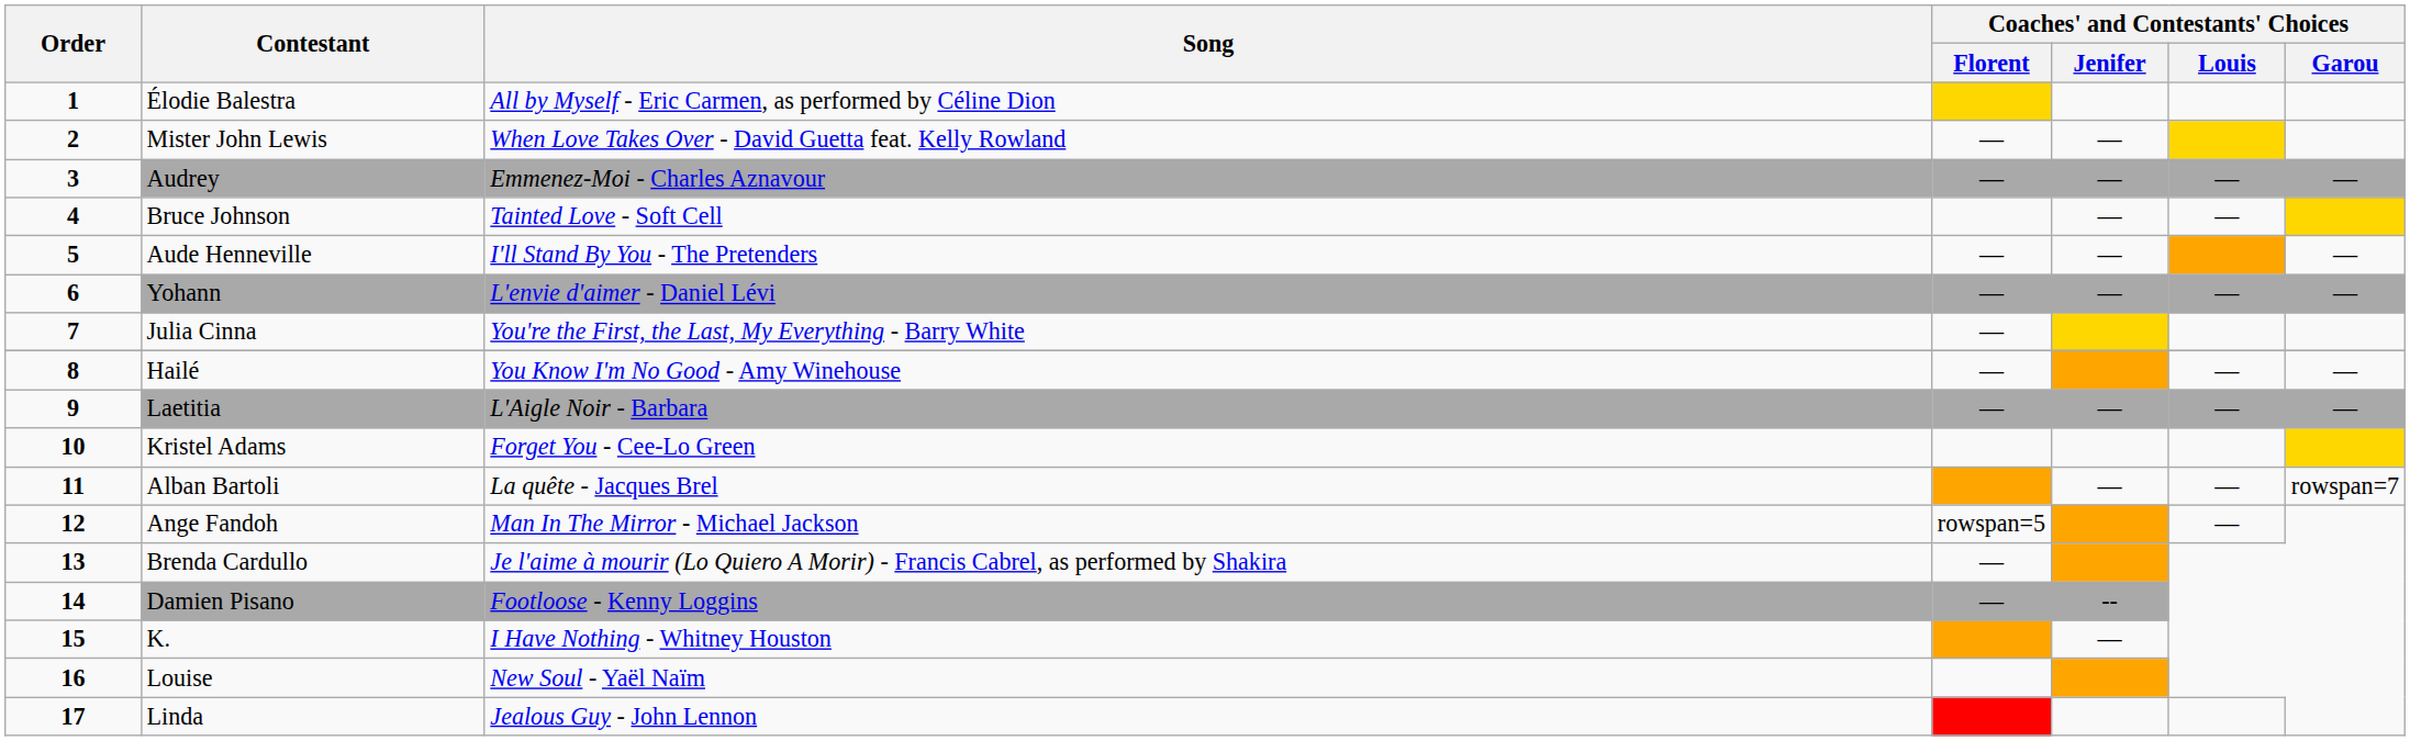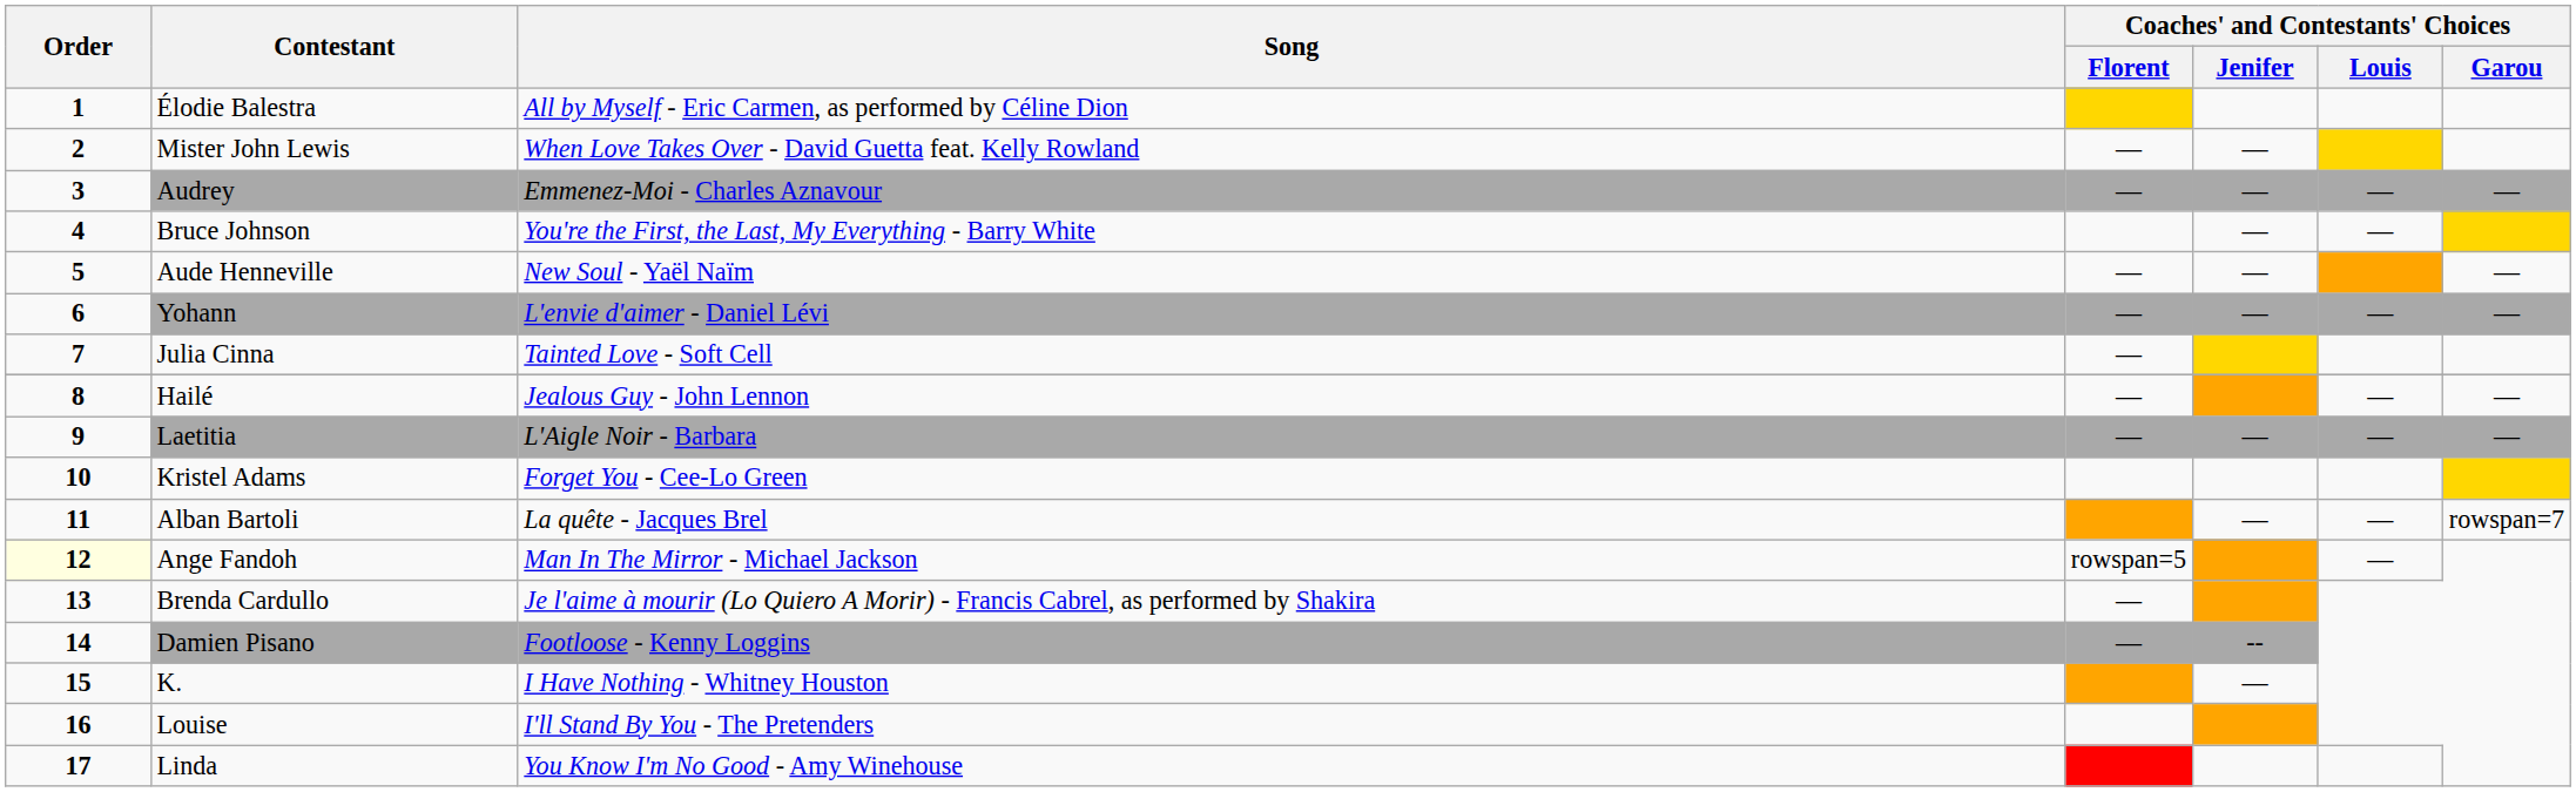Bruce Johnson | Song: Tainted Love - Soft Cell -> You're the First, the Last, My Everything - Barry White
Aude Henneville | Song: I'll Stand By You - The Pretenders -> New Soul - Yaël Naïm
Julia Cinna | Song: You're the First, the Last, My Everything - Barry White -> Tainted Love - Soft Cell
Hailé | Song: You Know I'm No Good - Amy Winehouse -> Jealous Guy - John Lennon
Ange Fandoh | Order: no background -> lightyellow background
Louise | Song: New Soul - Yaël Naïm -> I'll Stand By You - The Pretenders
Linda | Song: Jealous Guy - John Lennon -> You Know I'm No Good - Amy Winehouse
